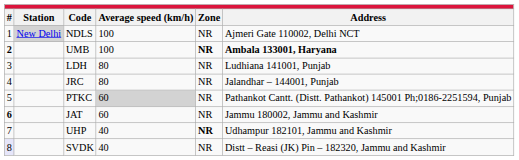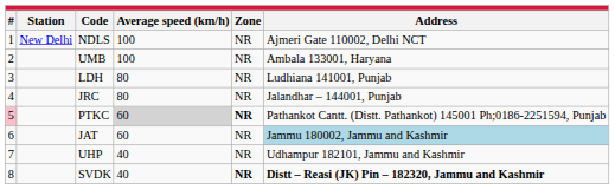NDLS | Station: lightgrey background -> no background
UMB | #: bold -> normal
UMB | Zone: bold -> normal
UMB | Address: bold -> normal
PTKC | #: no background -> pink background
PTKC | Zone: normal -> bold
JAT | #: bold -> normal
JAT | Address: no background -> lightblue background
UHP | Zone: bold -> normal
SVDK | #: lavender background -> no background
SVDK | Zone: normal -> bold
SVDK | Address: normal -> bold
